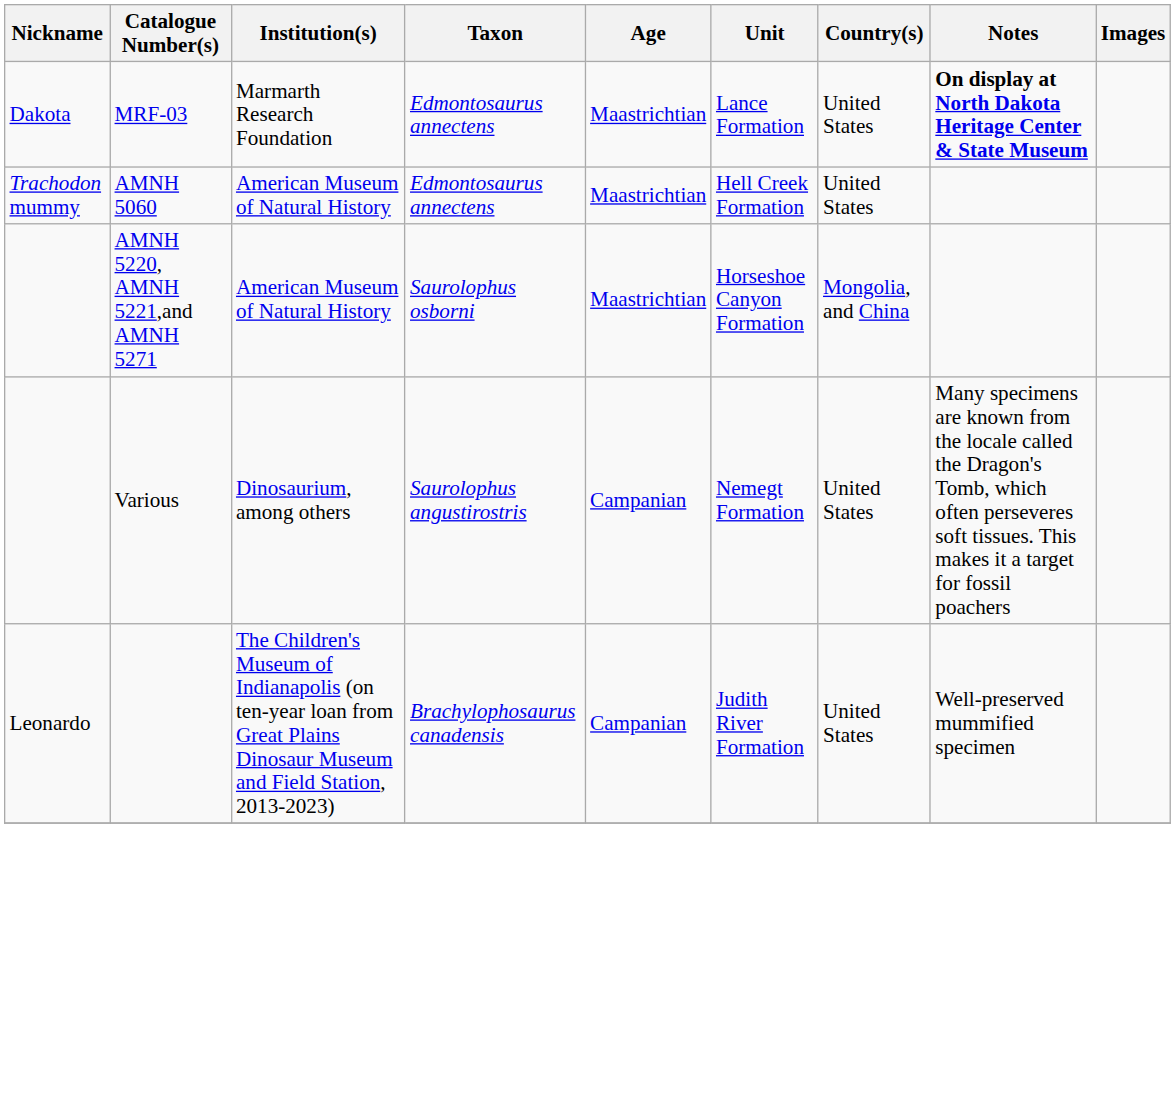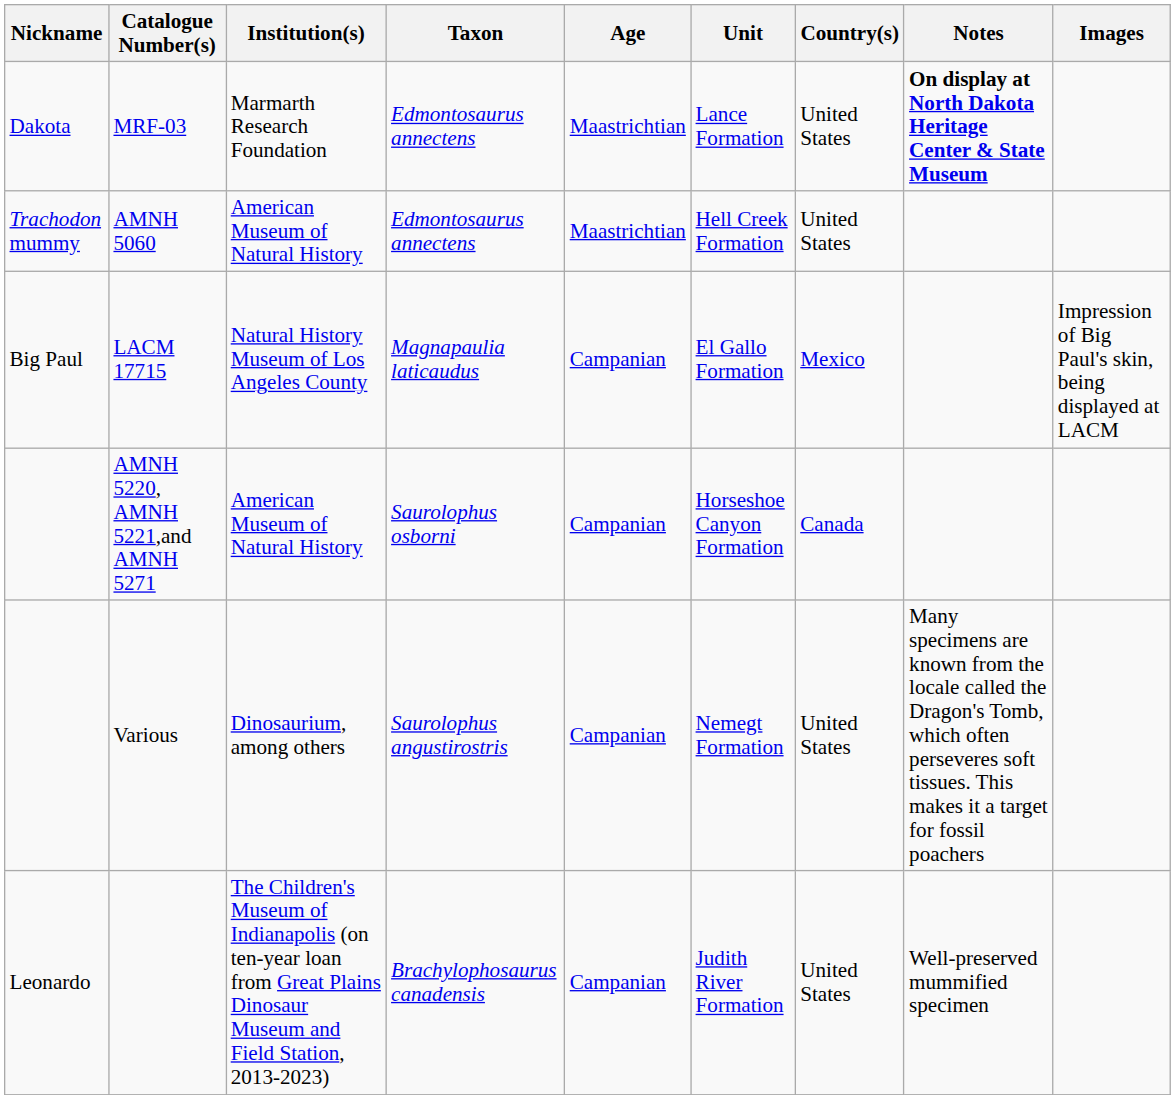+ row: Big Paul | LACM 17715 | Natural History Museum of Los Angeles County | Magnapaulia laticaudus | Campanian | El Gallo Formation | Mexico | Impression of Big Paul's skin, being displayed at LACM
AMNH 5220, AMNH 5221,and AMNH 5271 | Age: Maastrichtian -> Campanian
AMNH 5220, AMNH 5221,and AMNH 5271 | Country(s): Mongolia, and China -> Canada
